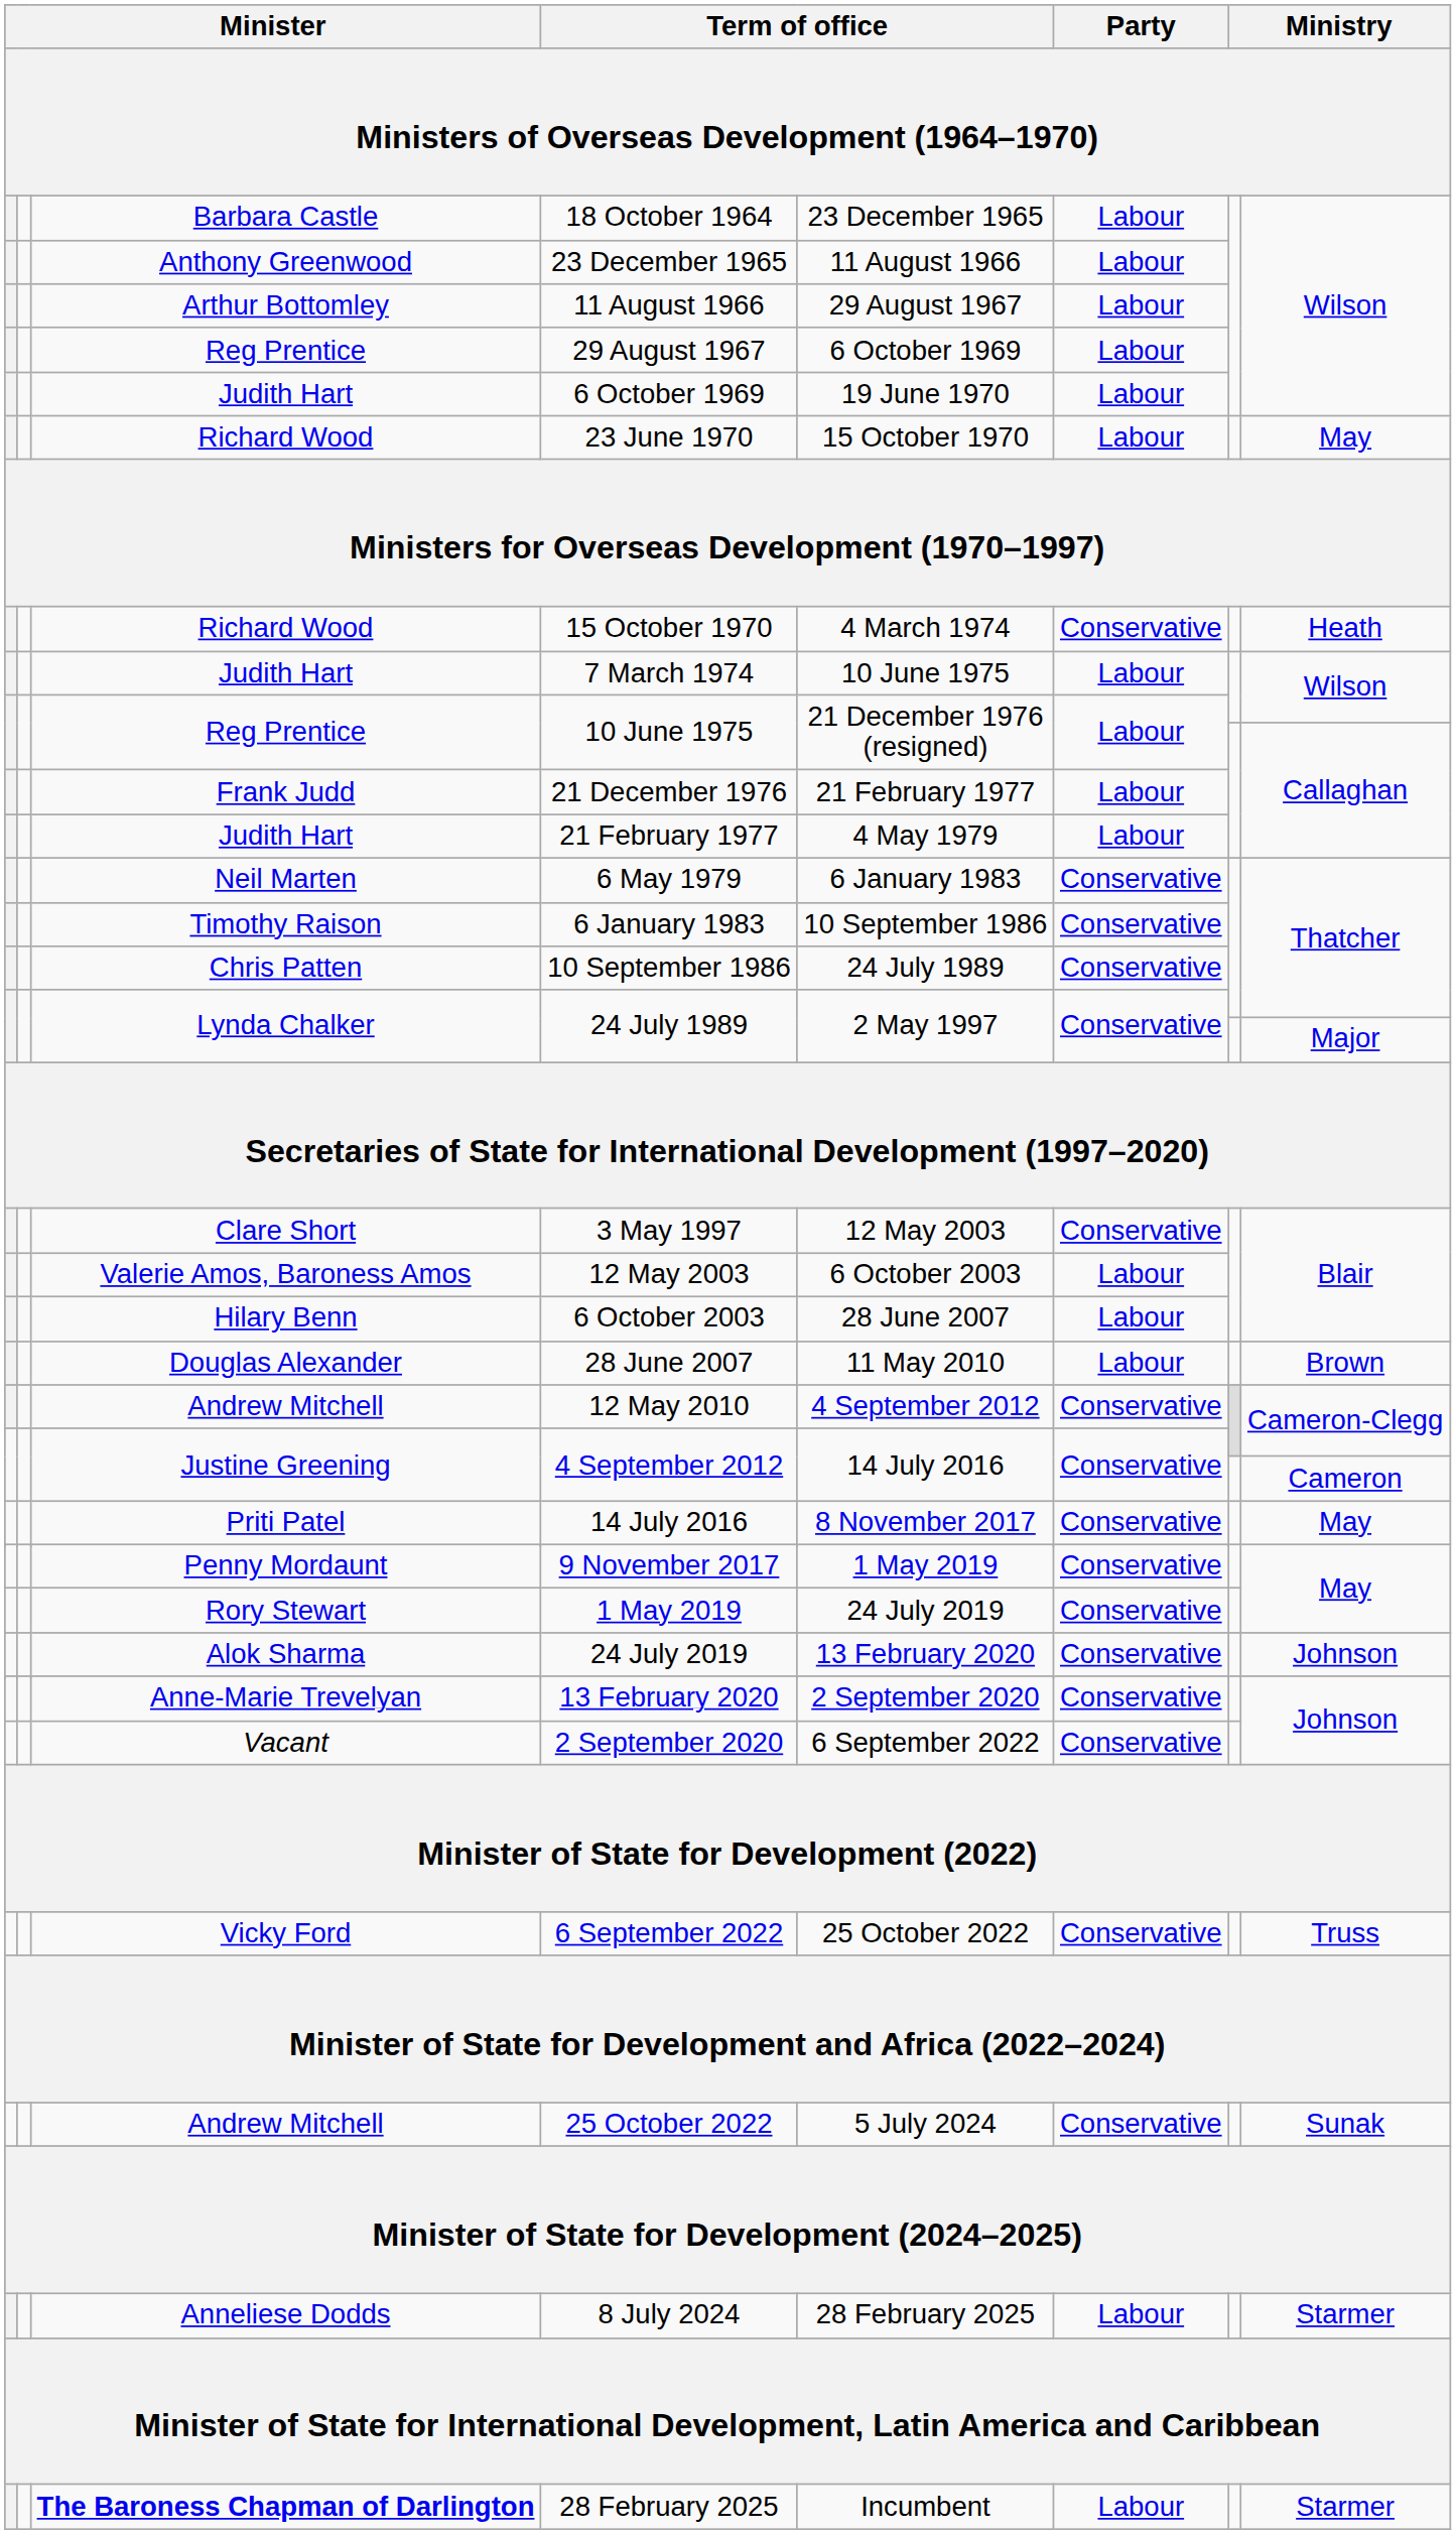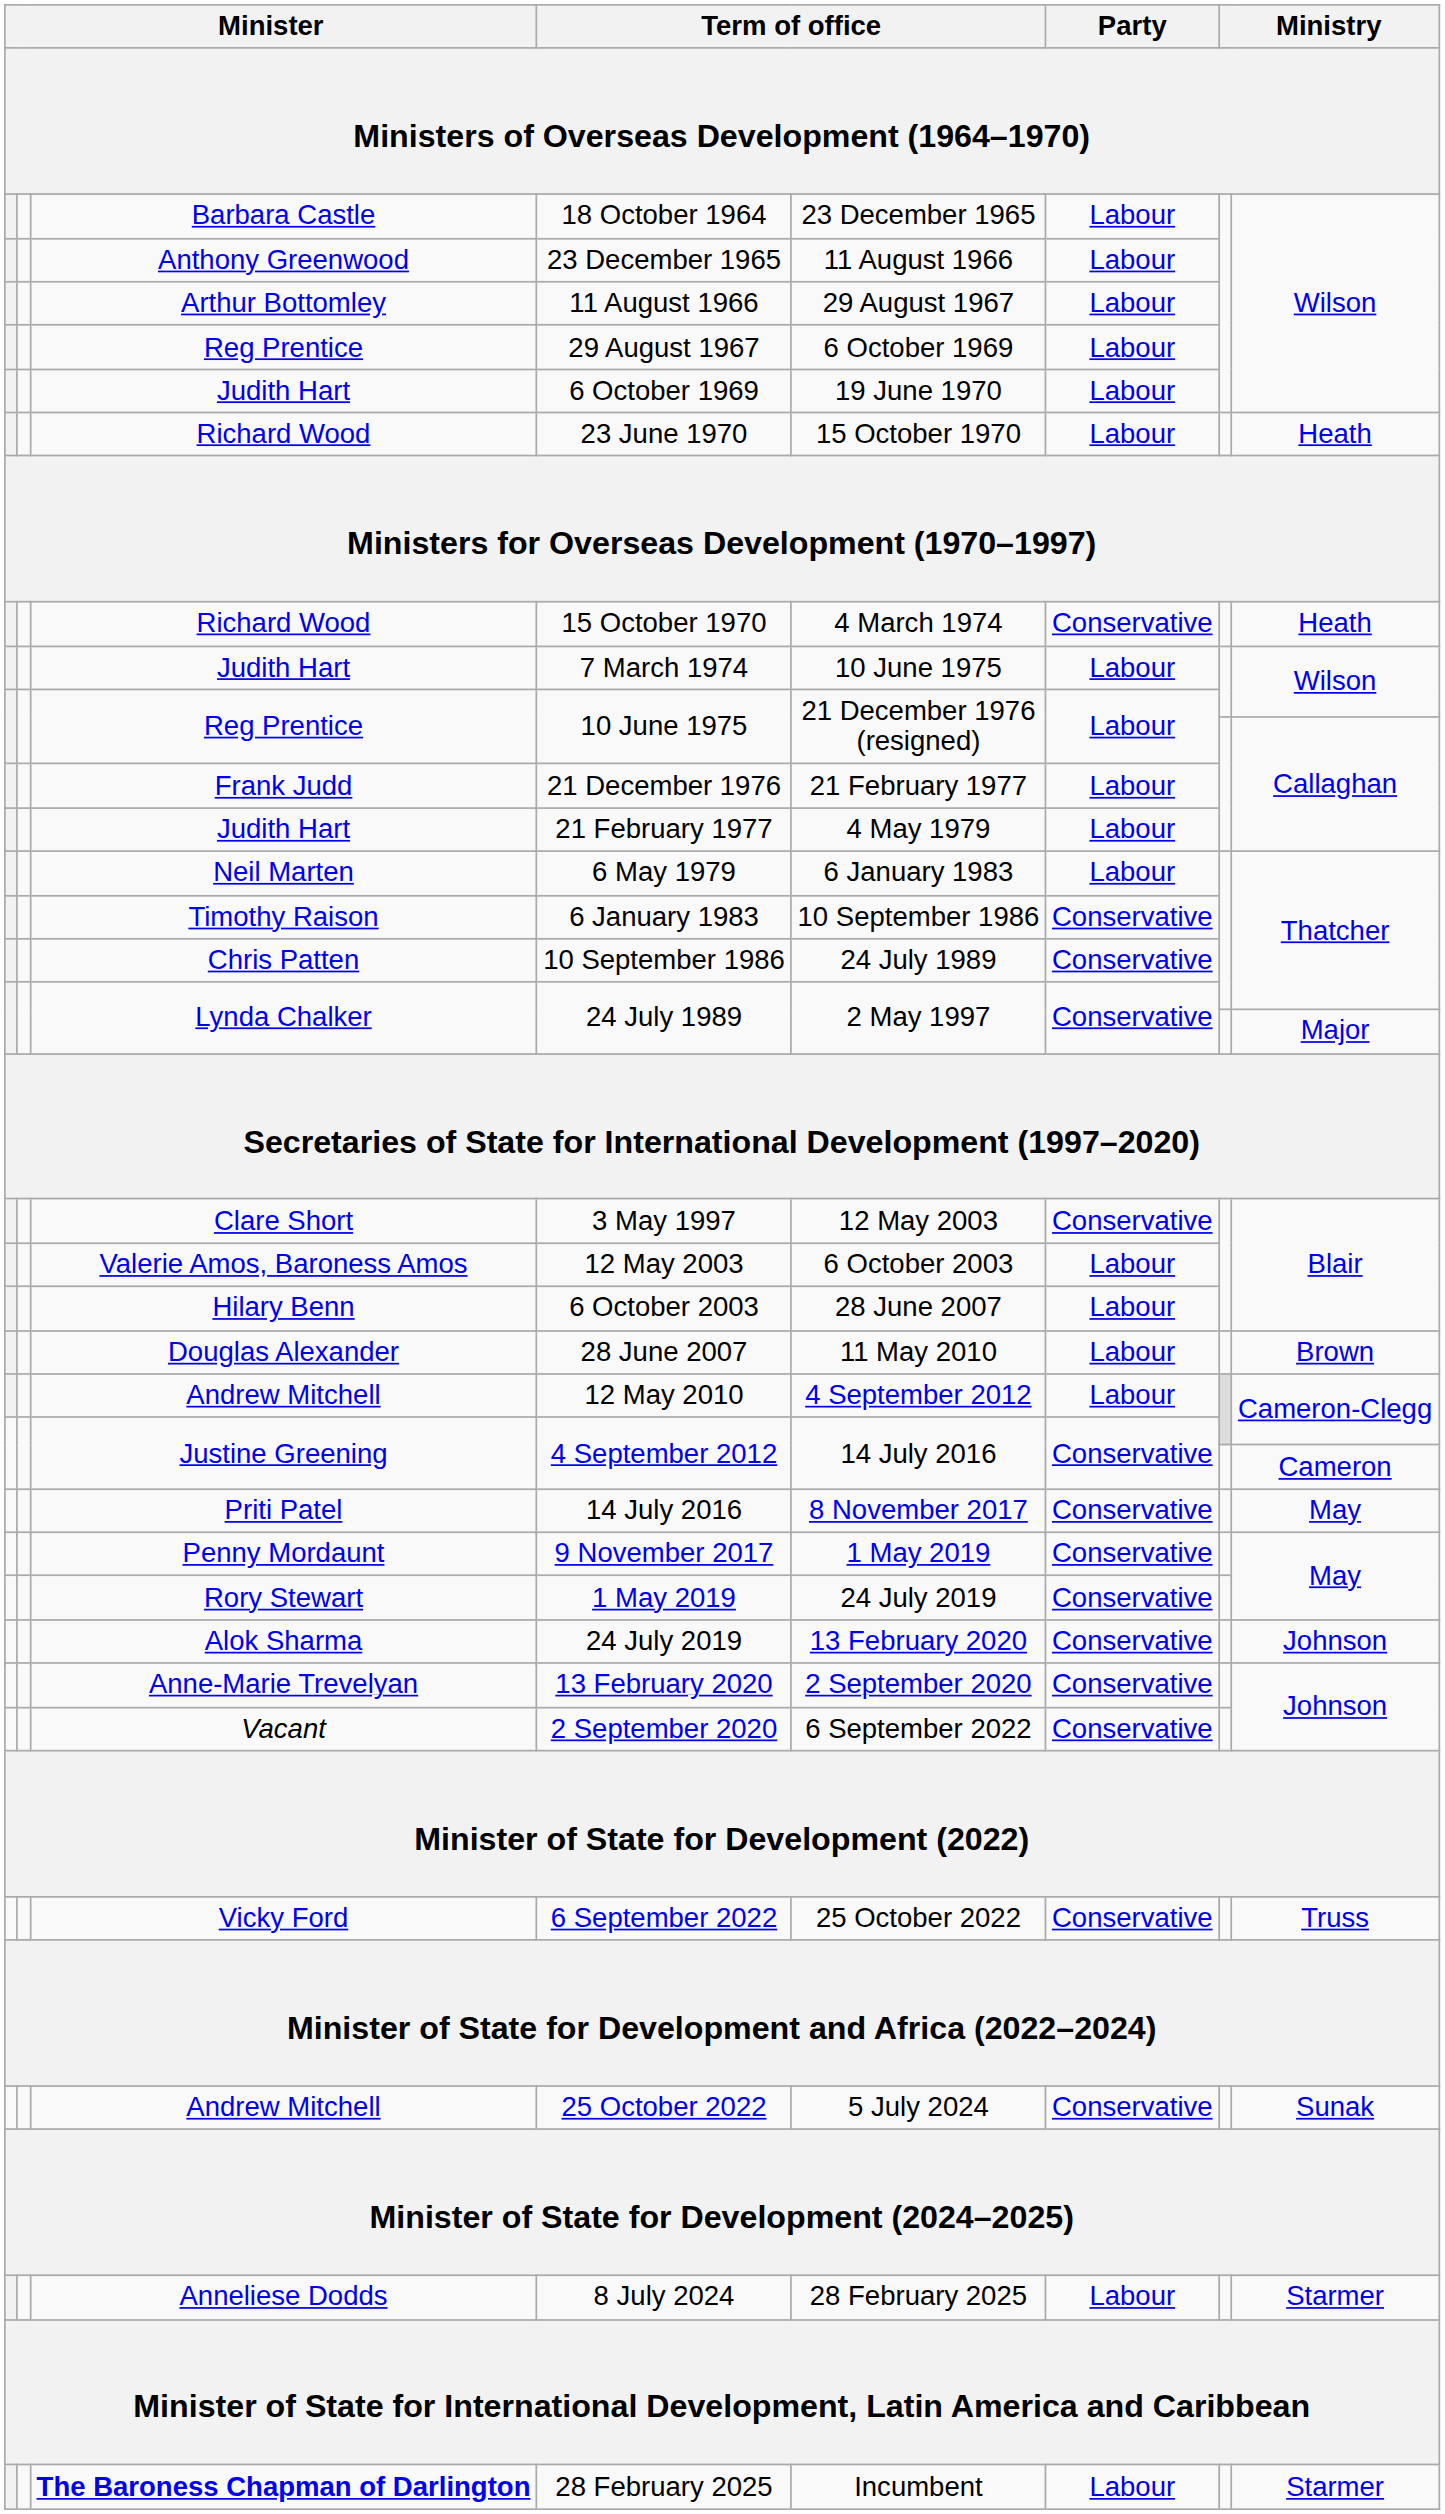23 June 1970 | column 8: May -> Heath
6 May 1979 | Party: Conservative -> Labour
12 May 2010 | Party: Conservative -> Labour
